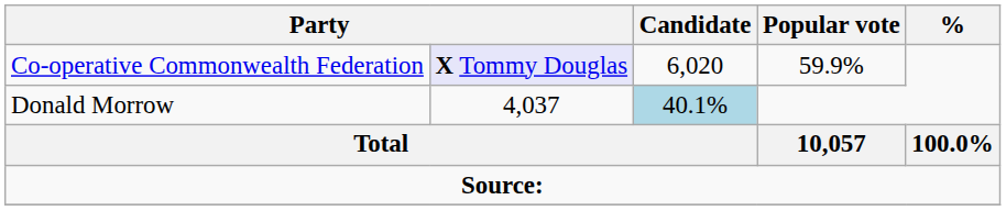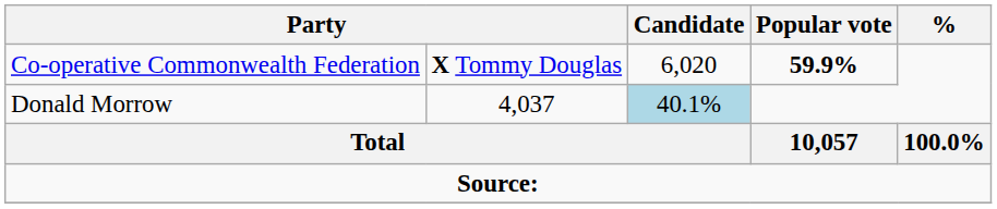Co-operative Commonwealth Federation | column 2: lavender background -> no background
Co-operative Commonwealth Federation | Popular vote: normal -> bold
